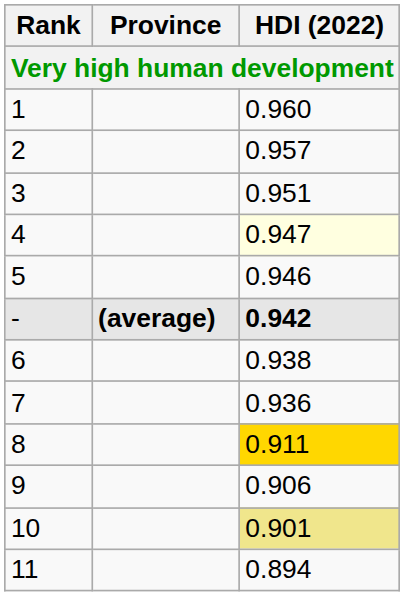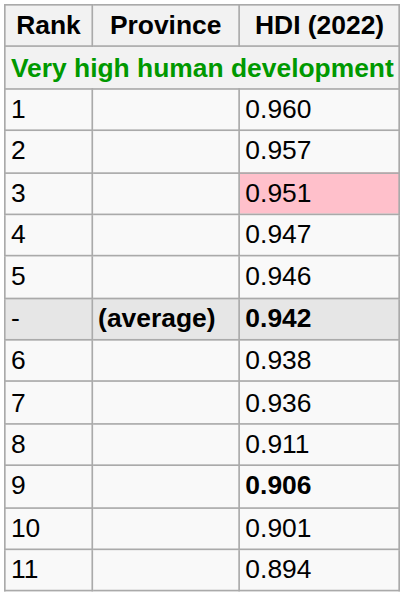3 | HDI (2022): no background -> pink background
4 | HDI (2022): lightyellow background -> no background
8 | HDI (2022): gold background -> no background
9 | HDI (2022): normal -> bold
10 | HDI (2022): khaki background -> no background
